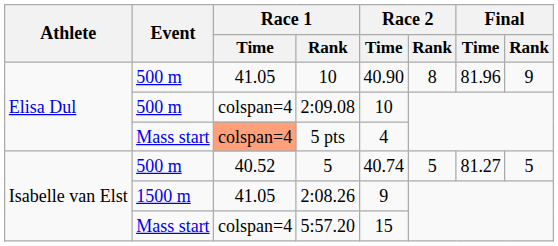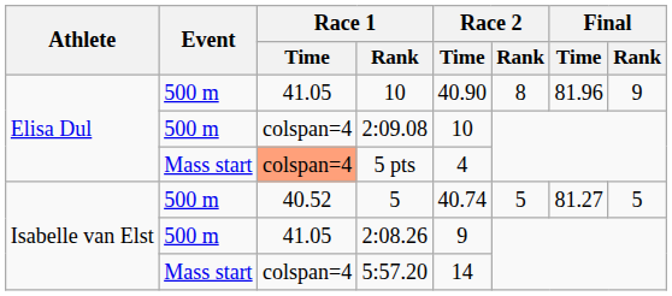2:08.26 | Event: 1500 m -> 500 m
5:57.20 | Race 2 / Time: 15 -> 14
